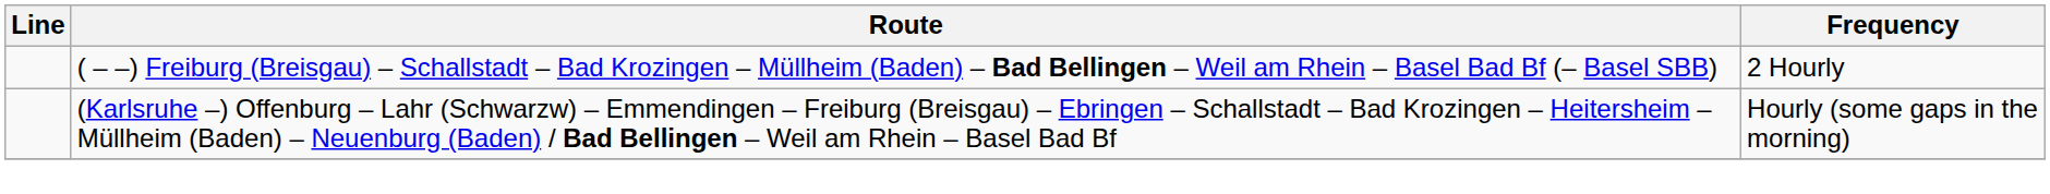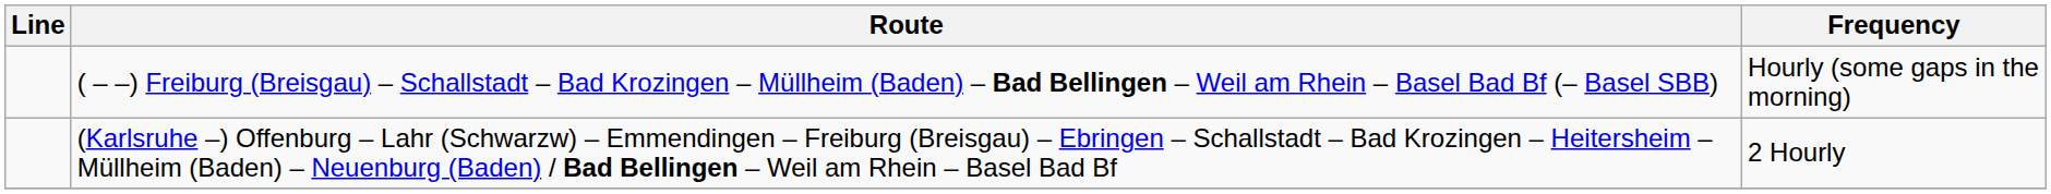row 2 | Frequency: 2 Hourly -> Hourly (some gaps in the morning)
row 3 | Frequency: Hourly (some gaps in the morning) -> 2 Hourly
